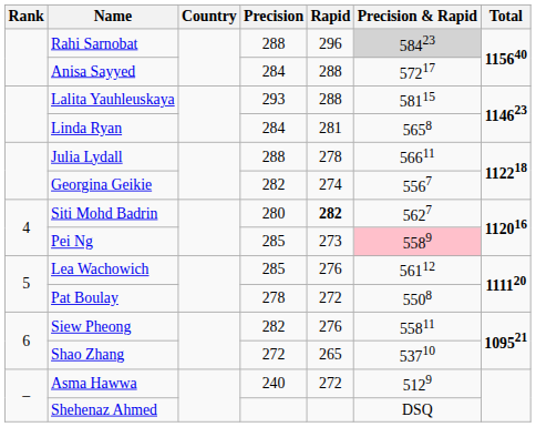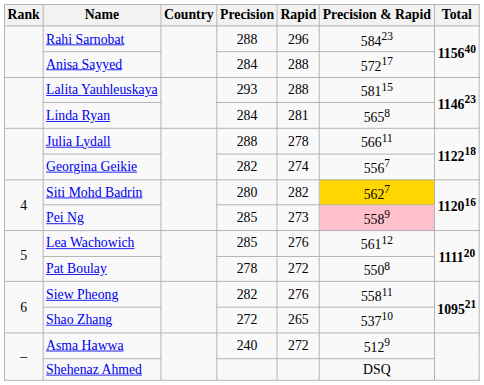Rahi Sarnobat | Precision & Rapid: lightgrey background -> no background
Siti Mohd Badrin | Rapid: bold -> normal
Siti Mohd Badrin | Precision & Rapid: no background -> gold background
